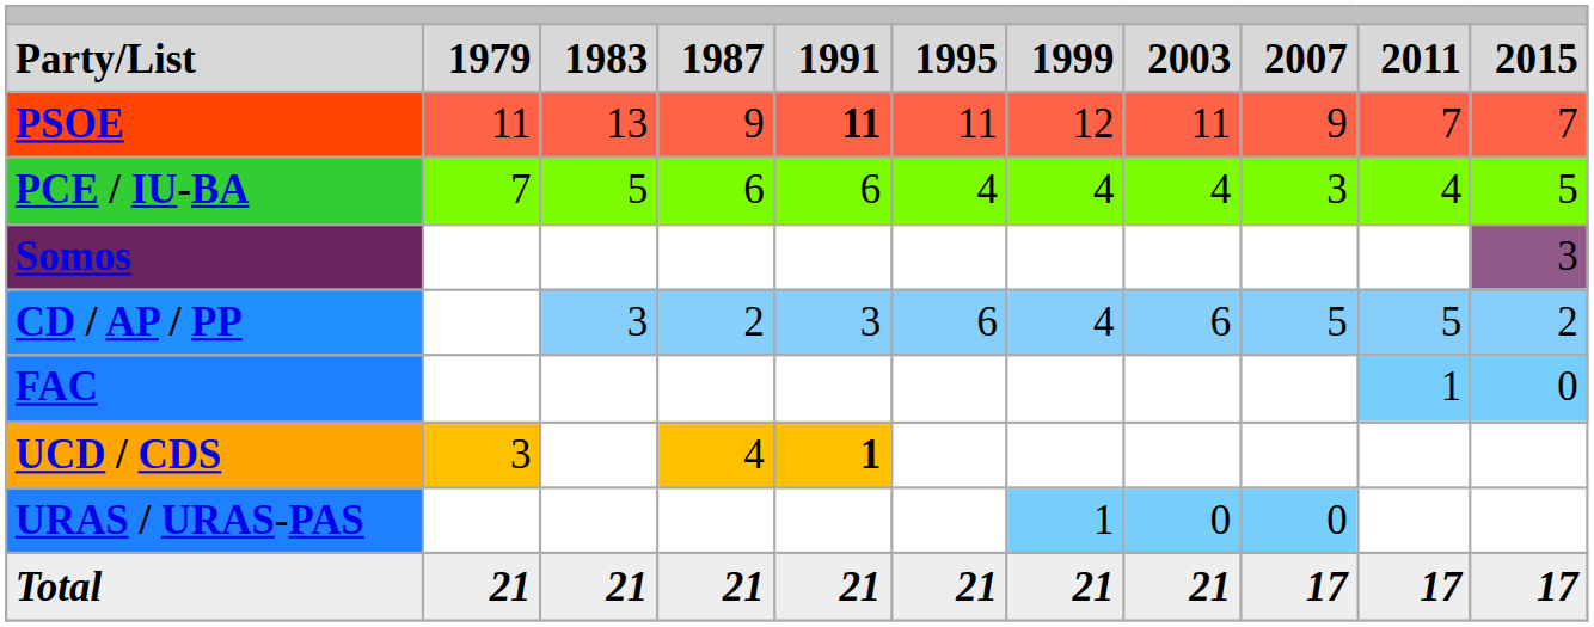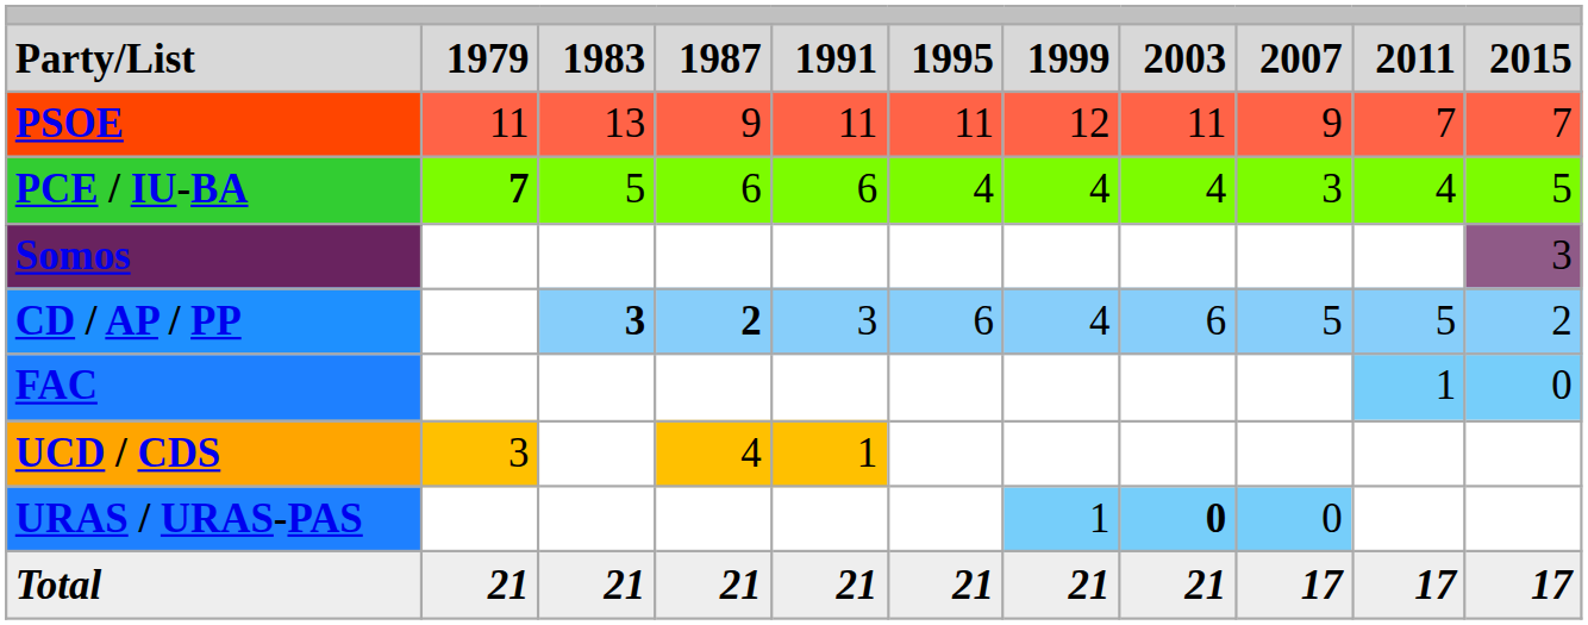PSOE | column 5: bold -> normal
PCE / IU-BA | column 2: normal -> bold
CD / AP / PP | column 3: normal -> bold
CD / AP / PP | column 4: normal -> bold
UCD / CDS | column 5: bold -> normal
URAS / URAS-PAS | column 8: normal -> bold
